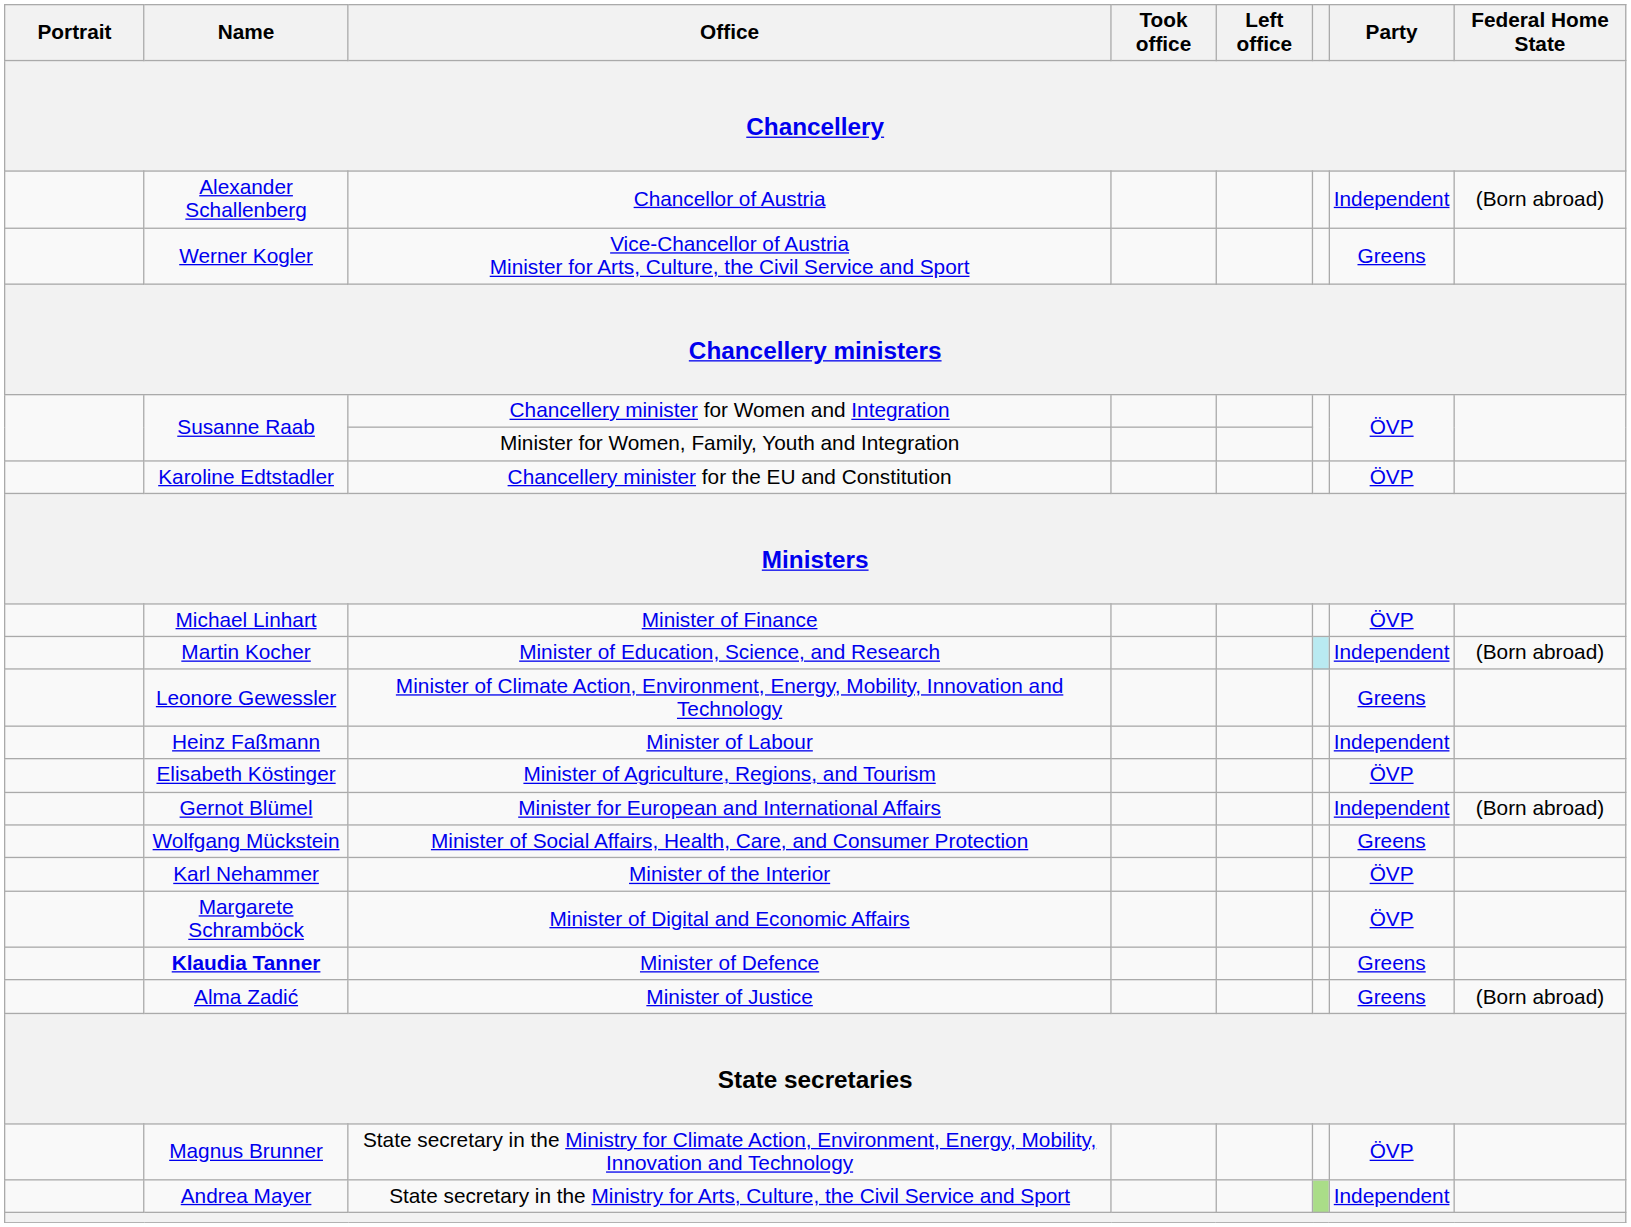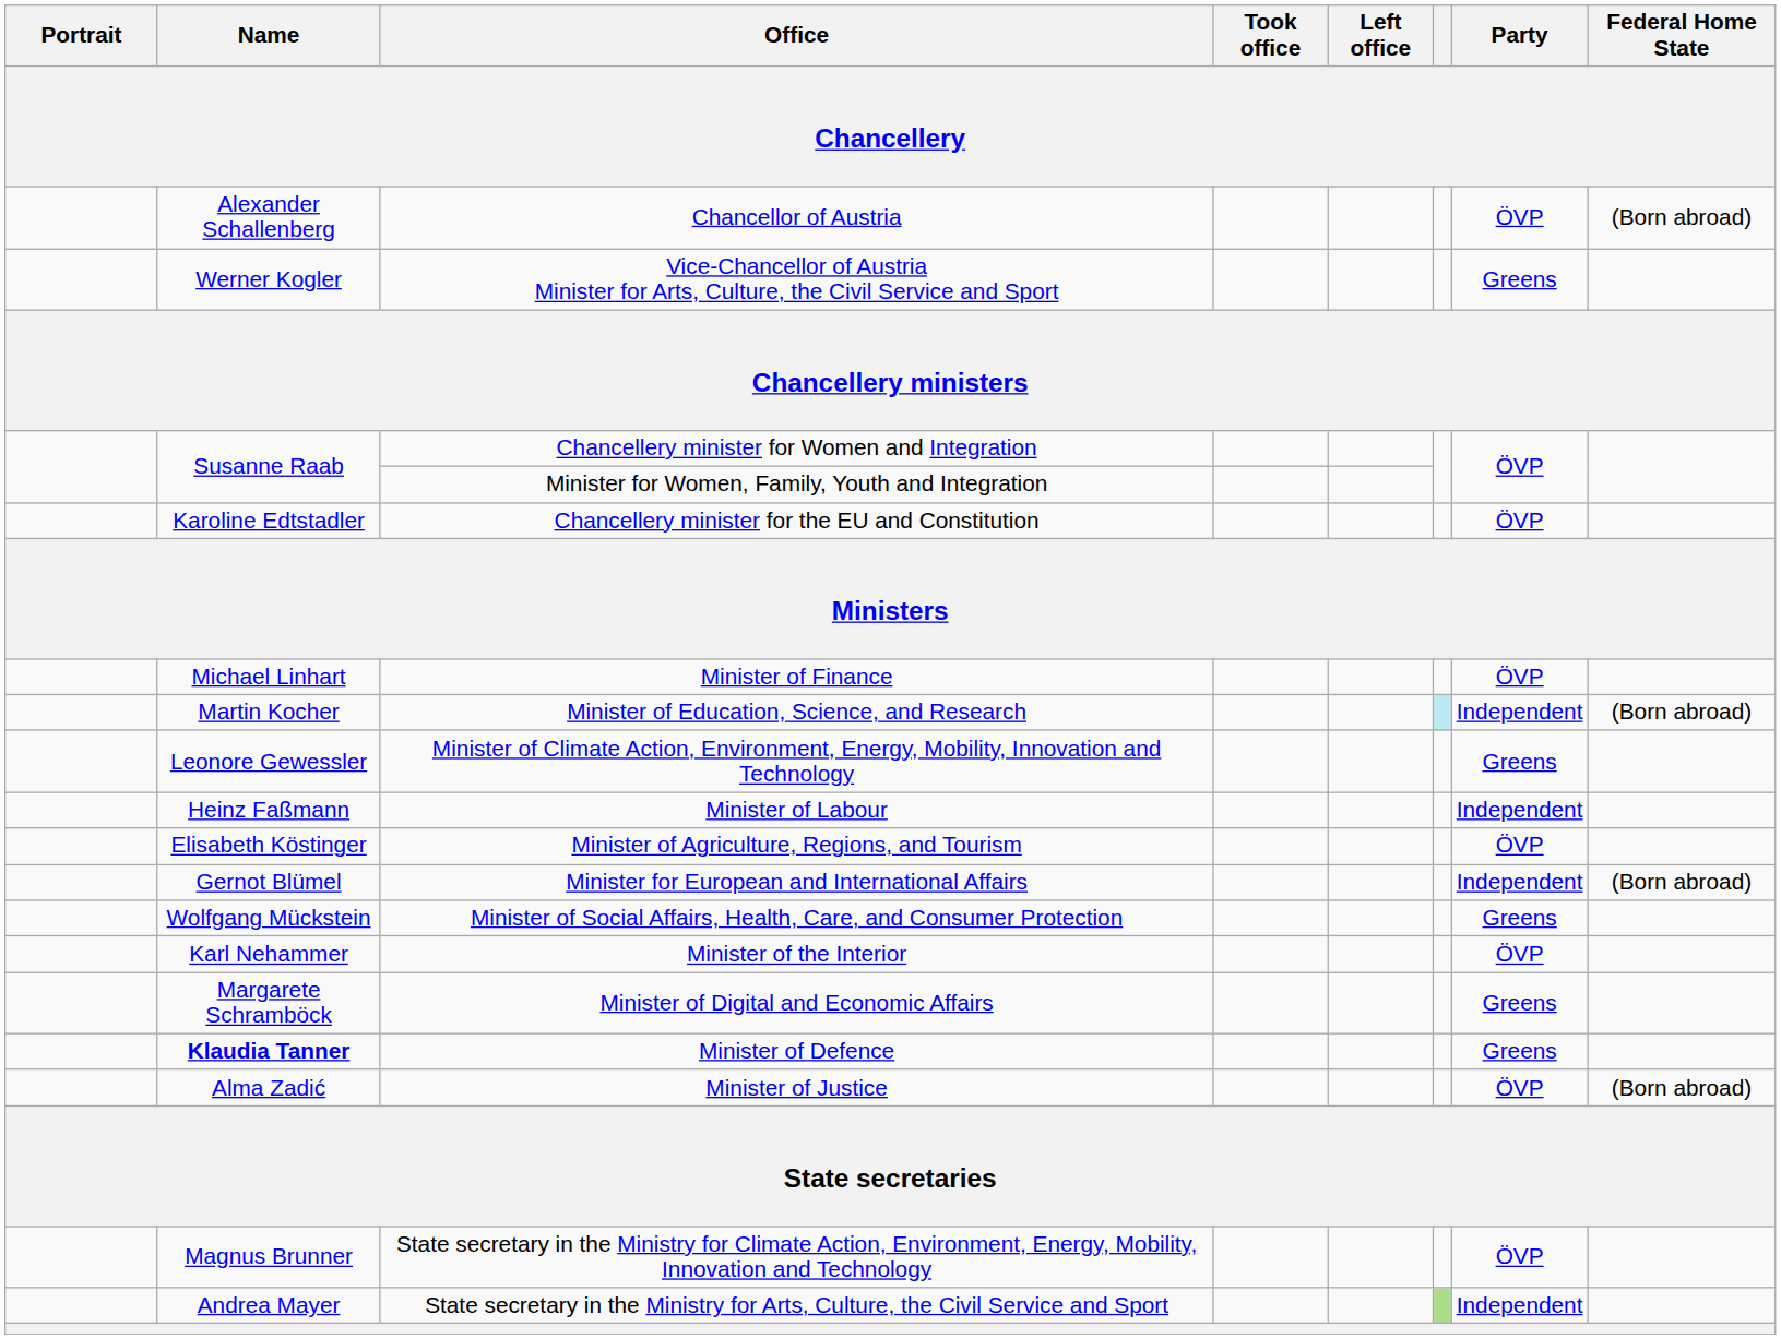Chancellor of Austria | Party: Independent -> ÖVP
Minister of Digital and Economic Affairs | Party: ÖVP -> Greens
Minister of Justice | Party: Greens -> ÖVP
